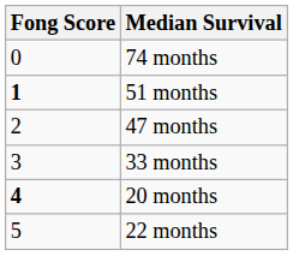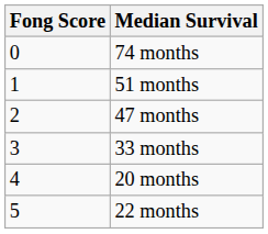51 months | Fong Score: bold -> normal
20 months | Fong Score: bold -> normal
